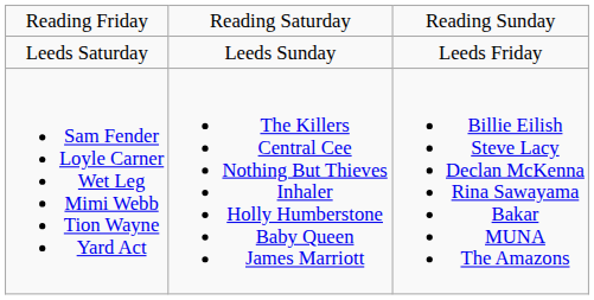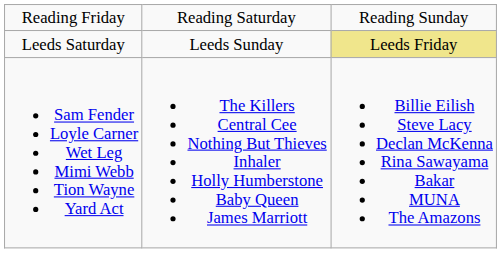Leeds Saturday | column 3: no background -> khaki background
